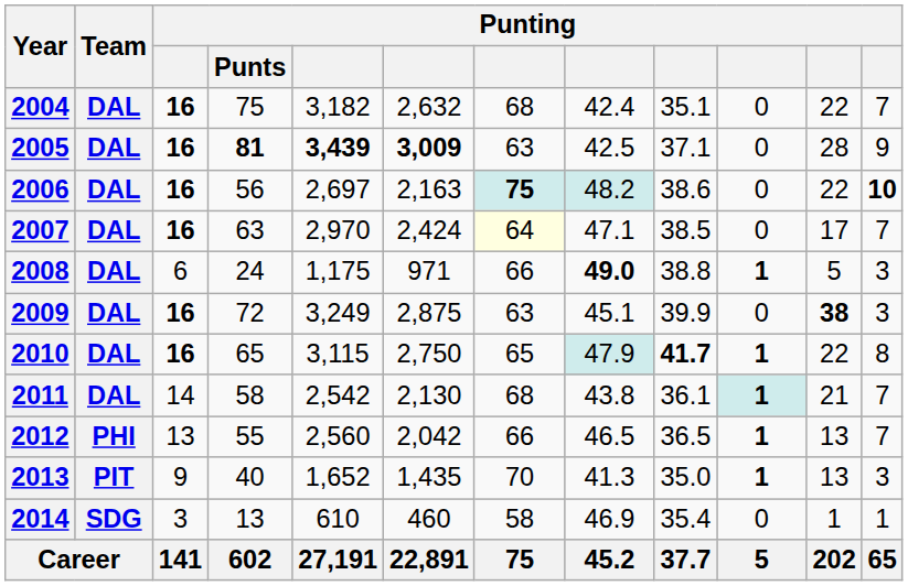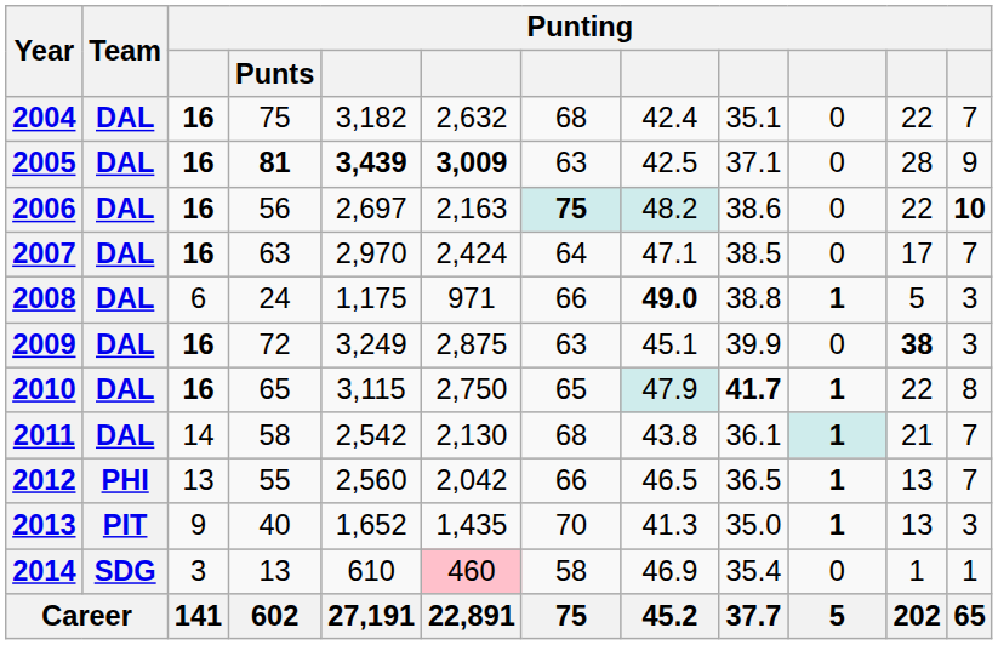2007 | column 7: lightyellow background -> no background
2014 | column 6: no background -> pink background
